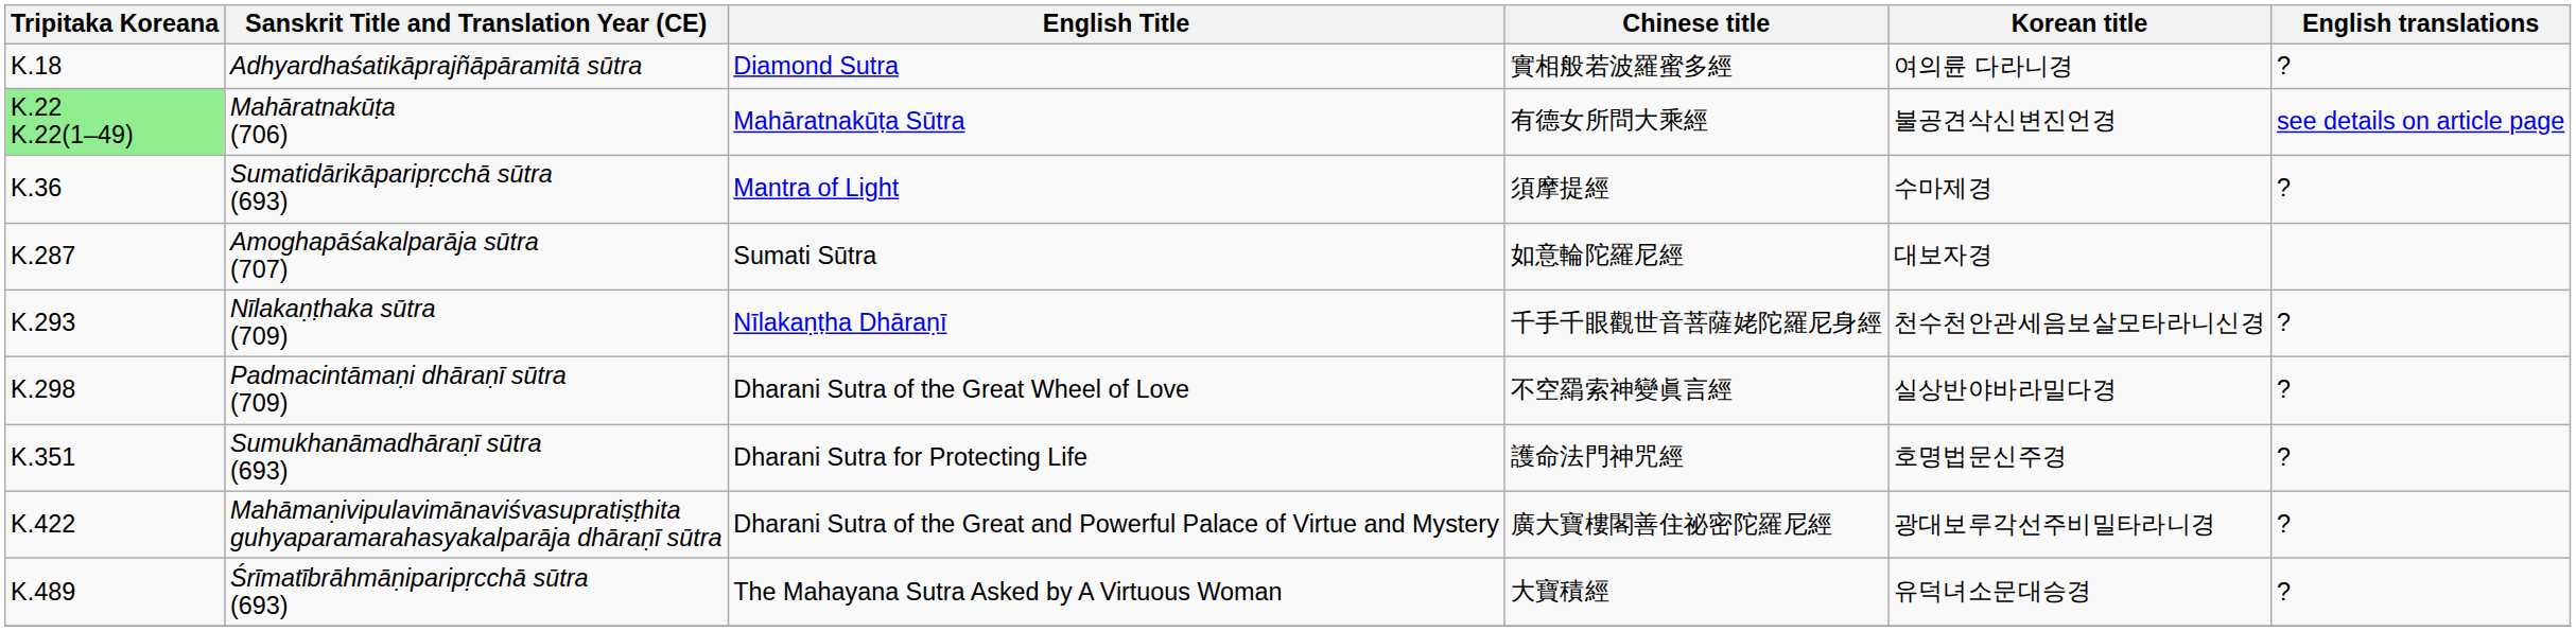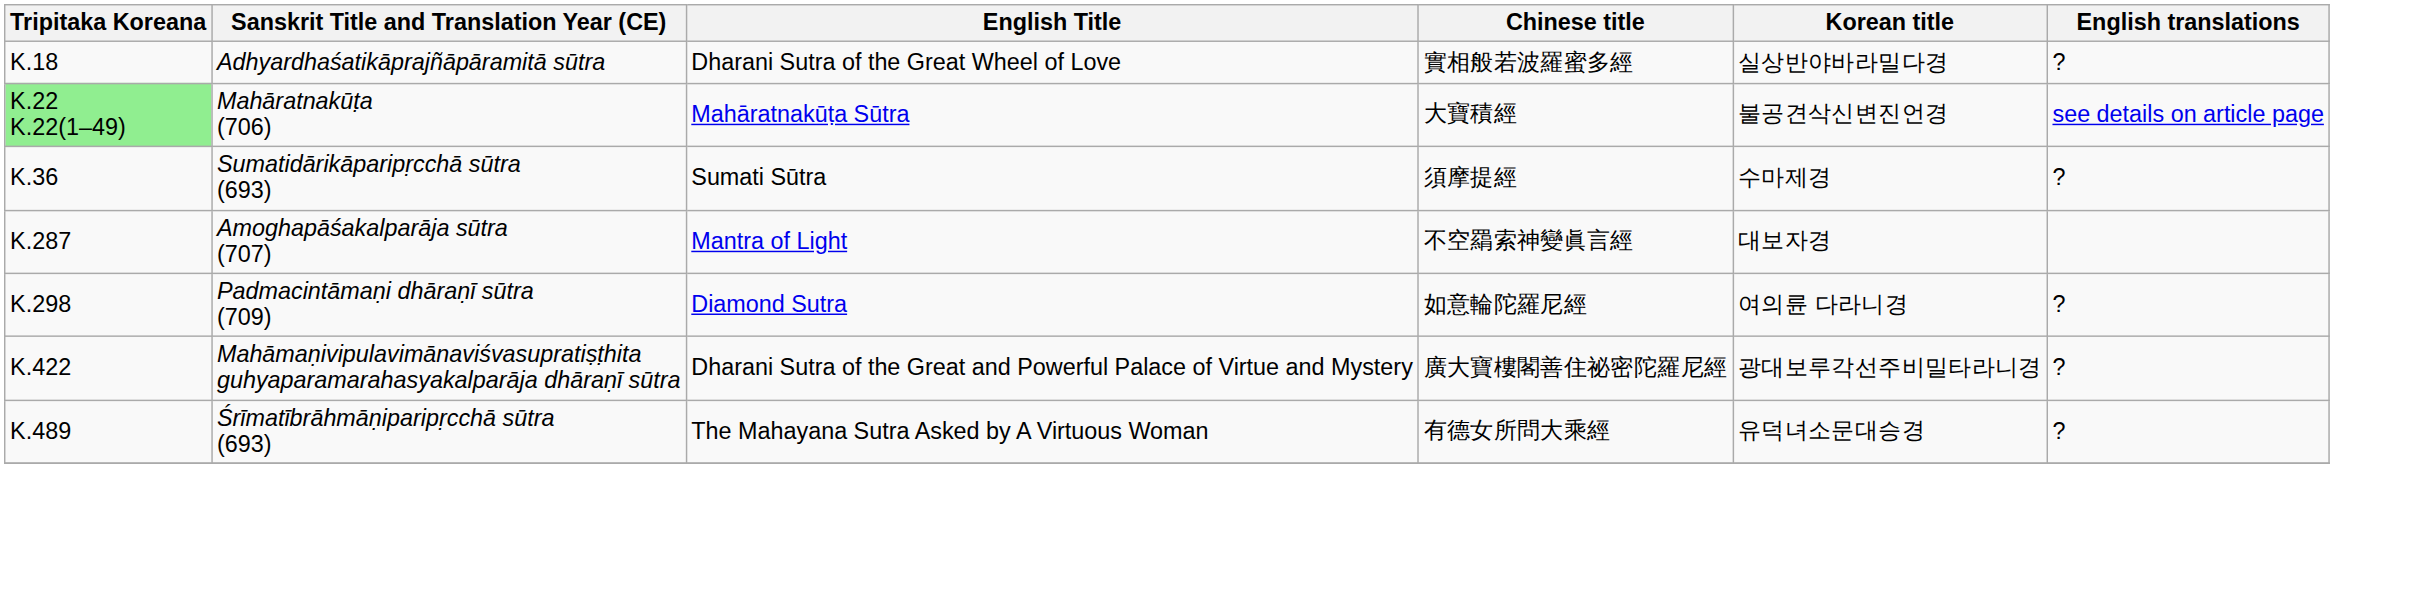Adhyardhaśatikāprajñāpāramitā sūtra | English Title: Diamond Sutra -> Dharani Sutra of the Great Wheel of Love
Adhyardhaśatikāprajñāpāramitā sūtra | Korean title: 여의륜 다라니경 -> 실상반야바라밀다경
Mahāratnakūṭa (706) | Chinese title: 有德女所問大乘經 -> 大寶積經
Sumatidārikāparipṛcchā sūtra (693) | English Title: Mantra of Light -> Sumati Sūtra
Amoghapāśakalparāja sūtra (707) | English Title: Sumati Sūtra -> Mantra of Light
Amoghapāśakalparāja sūtra (707) | Chinese title: 如意輪陀羅尼經 -> 不空羂索神變眞言經
- row: K.293 | Nīlakaṇṭhaka sūtra (709) | Nīlakaṇṭha Dhāraṇī | 千手千眼觀世音菩薩姥陀羅尼身經 | 천수천안관세음보살모타라니신경 | ?
Padmacintāmaṇi dhāraṇī sūtra (709) | English Title: Dharani Sutra of the Great Wheel of Love -> Diamond Sutra
Padmacintāmaṇi dhāraṇī sūtra (709) | Chinese title: 不空羂索神變眞言經 -> 如意輪陀羅尼經
Padmacintāmaṇi dhāraṇī sūtra (709) | Korean title: 실상반야바라밀다경 -> 여의륜 다라니경
- row: K.351 | Sumukhanāmadhāraṇī sūtra (693) | Dharani Sutra for Protecting Life | 護命法門神咒經 | 호명법문신주경 | ?
Śrīmatībrāhmāṇiparipṛcchā sūtra (693) | Chinese title: 大寶積經 -> 有德女所問大乘經
